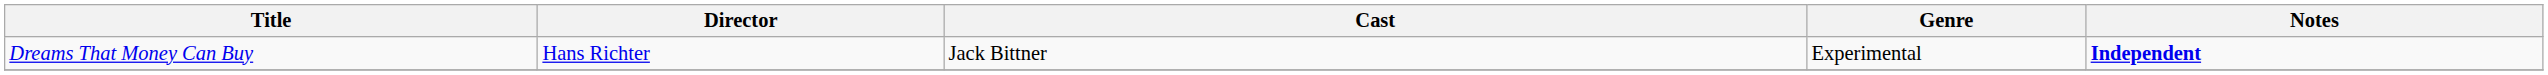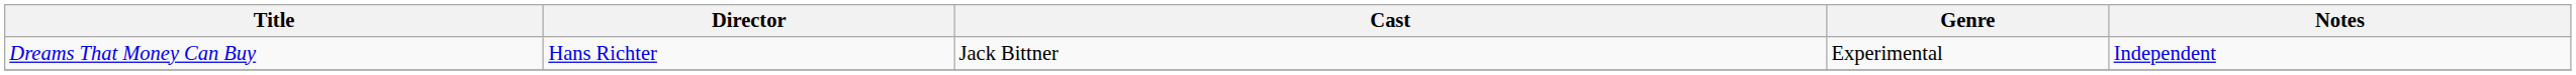Dreams That Money Can Buy | Notes: bold -> normal
